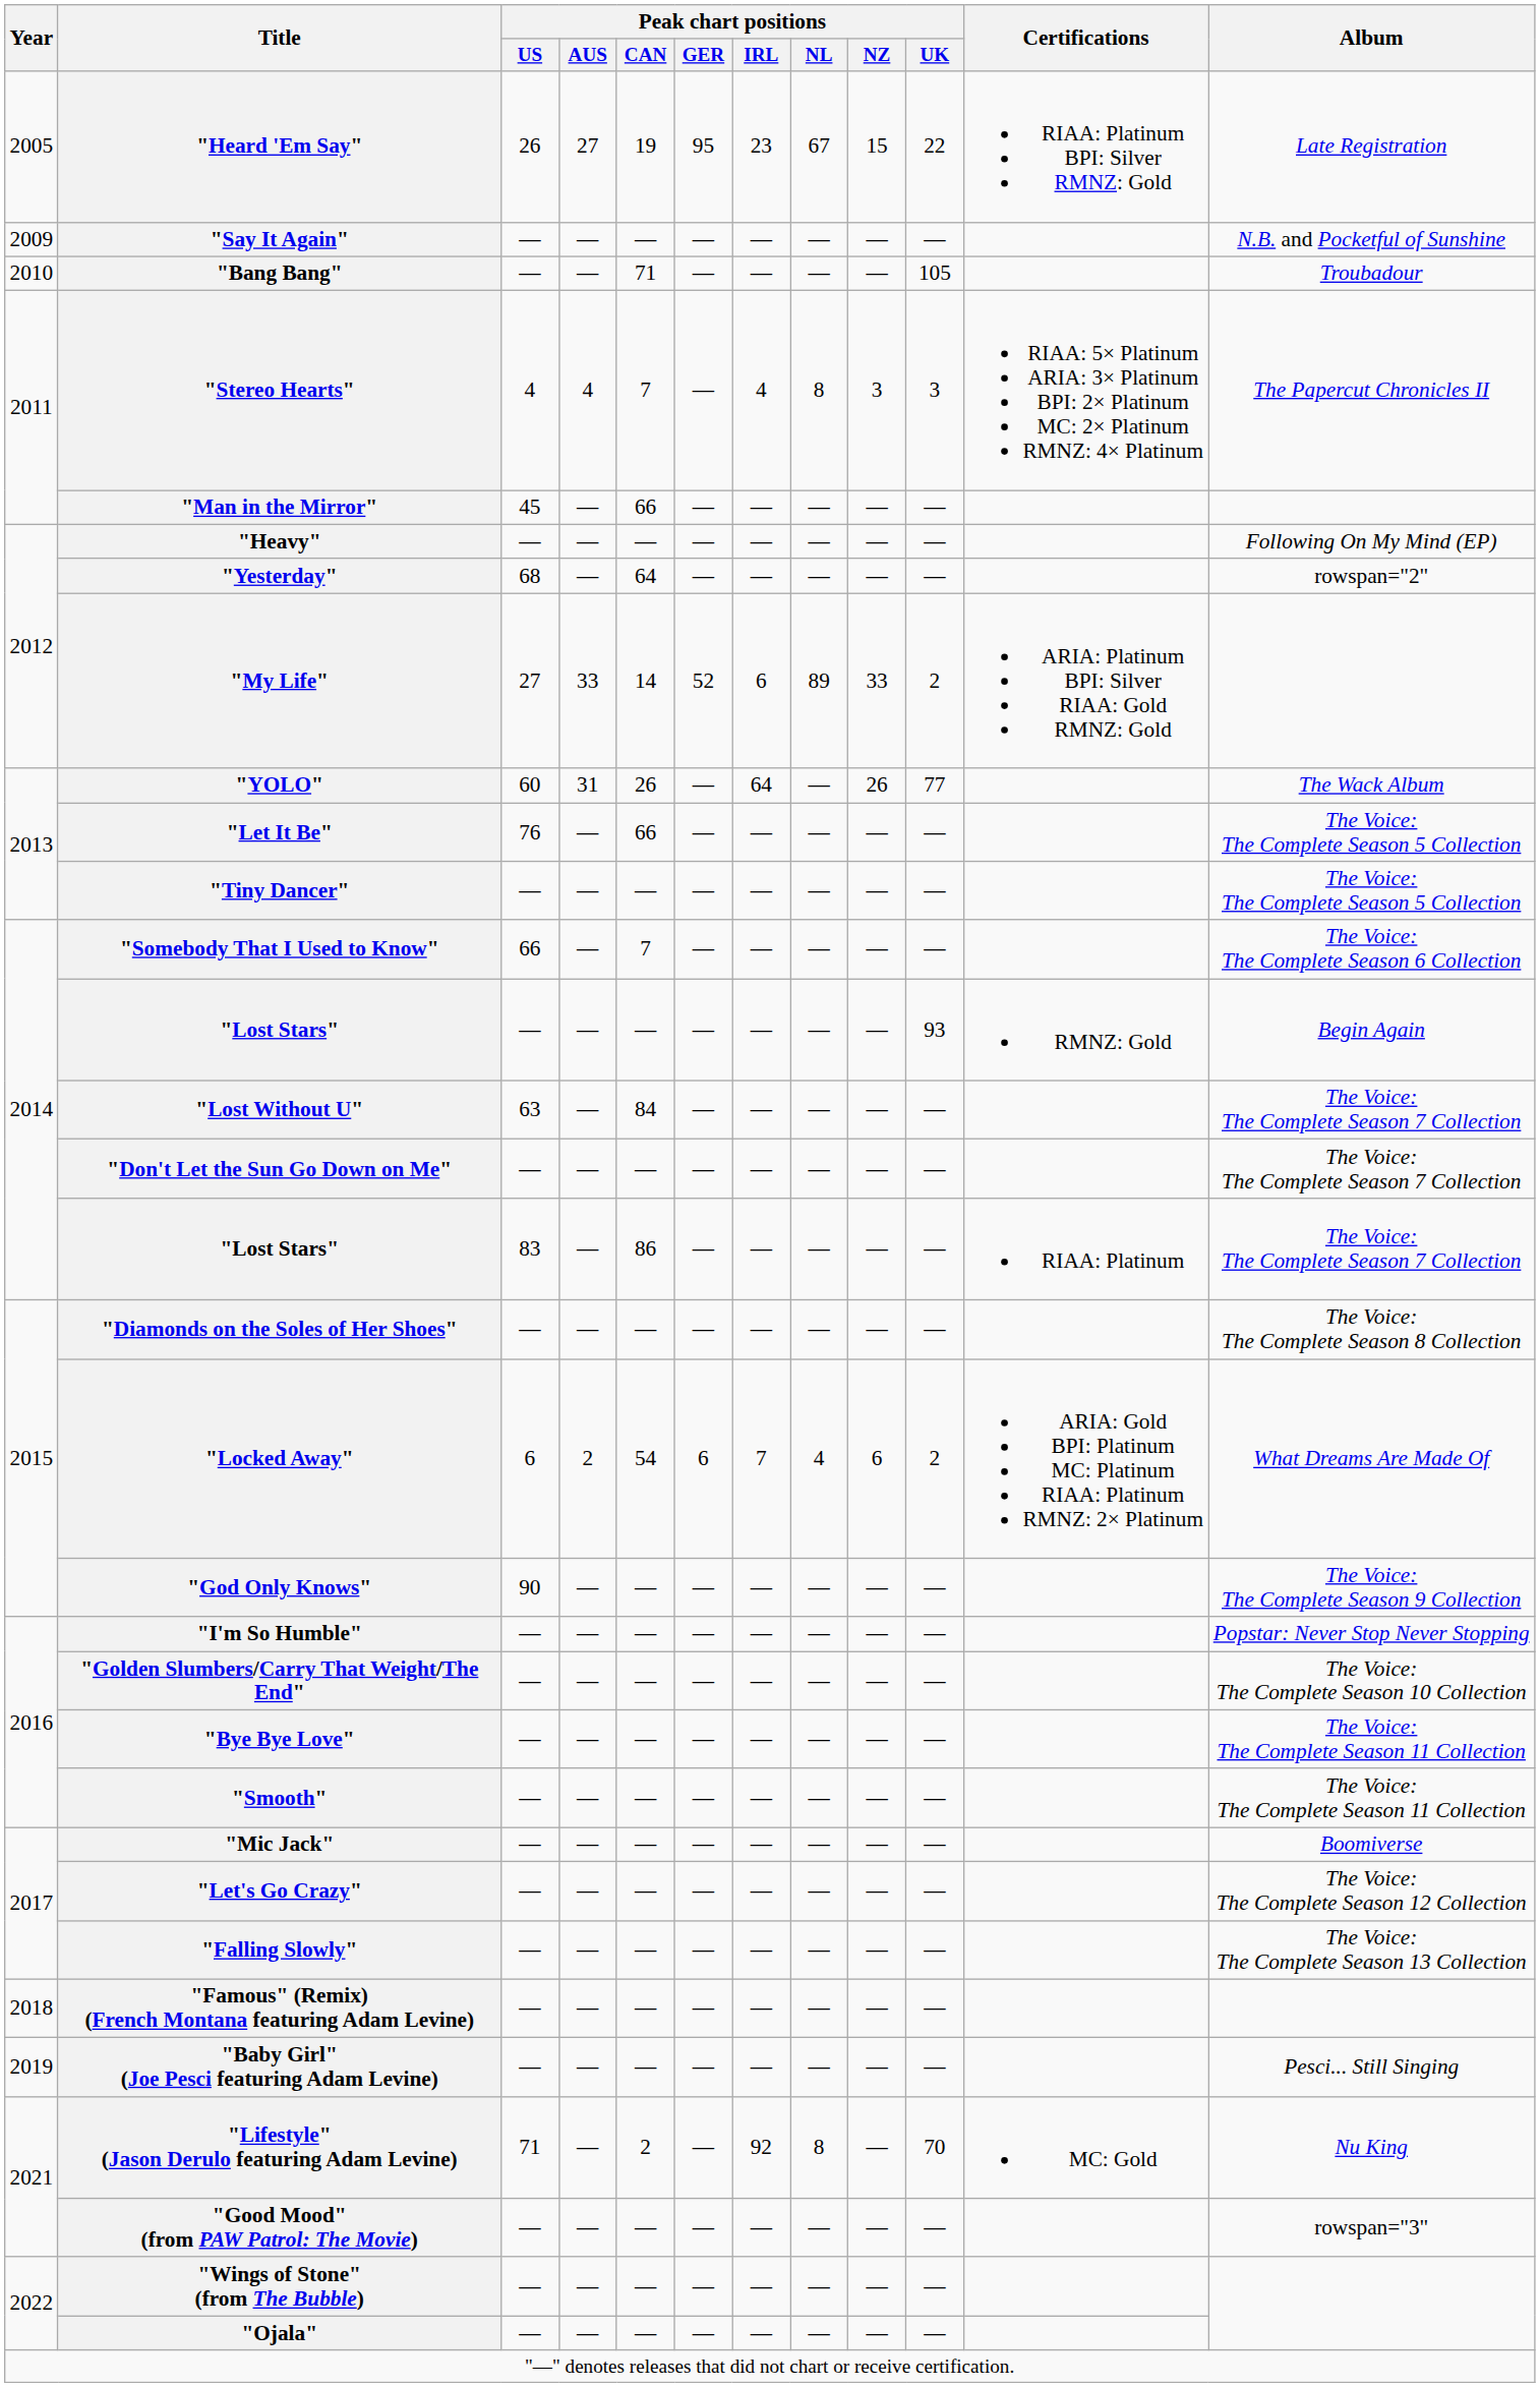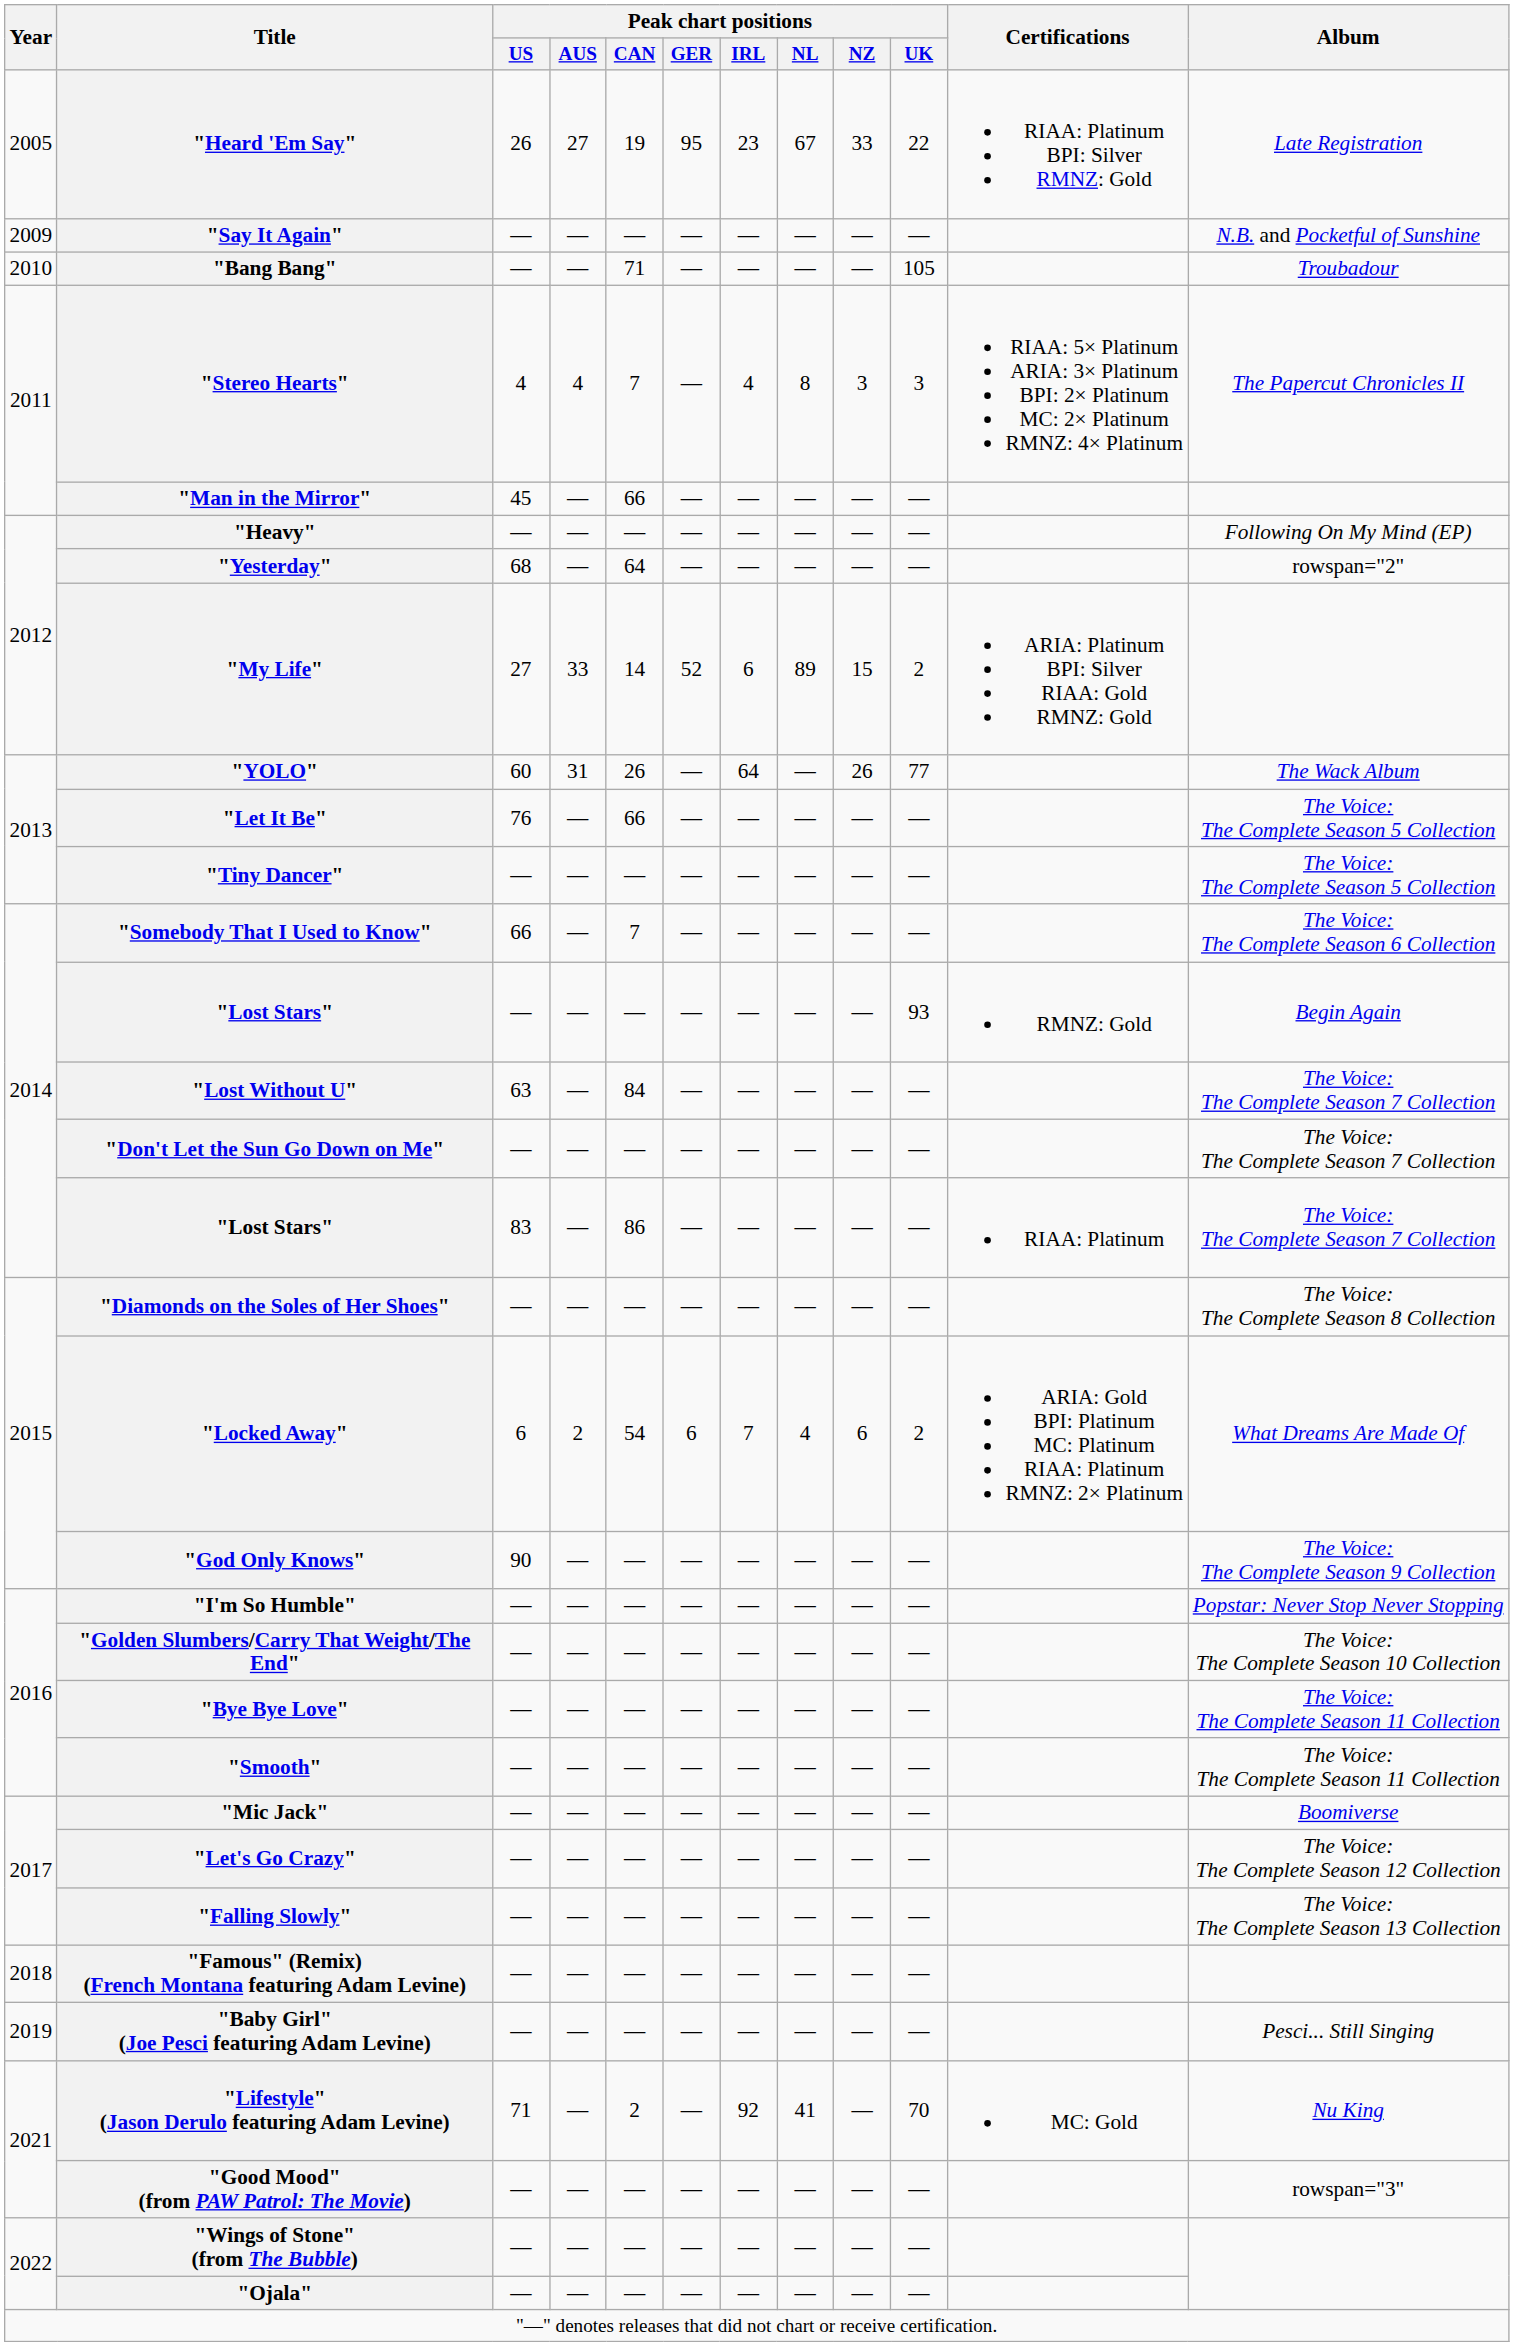"Heard 'Em Say" | Peak chart positions / NZ: 15 -> 33
"My Life" | Peak chart positions / NZ: 33 -> 15
"Lifestyle" (Jason Derulo featuring Adam Levine) | Peak chart positions / NL: 8 -> 41
